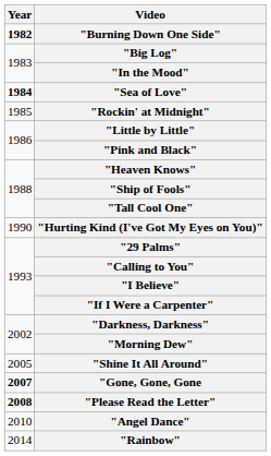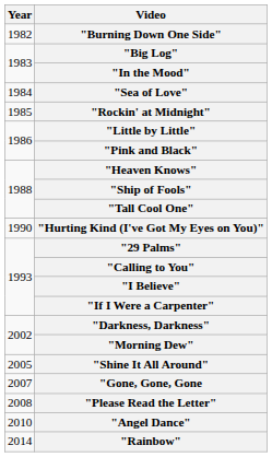"Burning Down One Side" | Year: bold -> normal
"Sea of Love" | Year: bold -> normal
"Gone, Gone, Gone | Year: bold -> normal
"Please Read the Letter" | Year: bold -> normal
